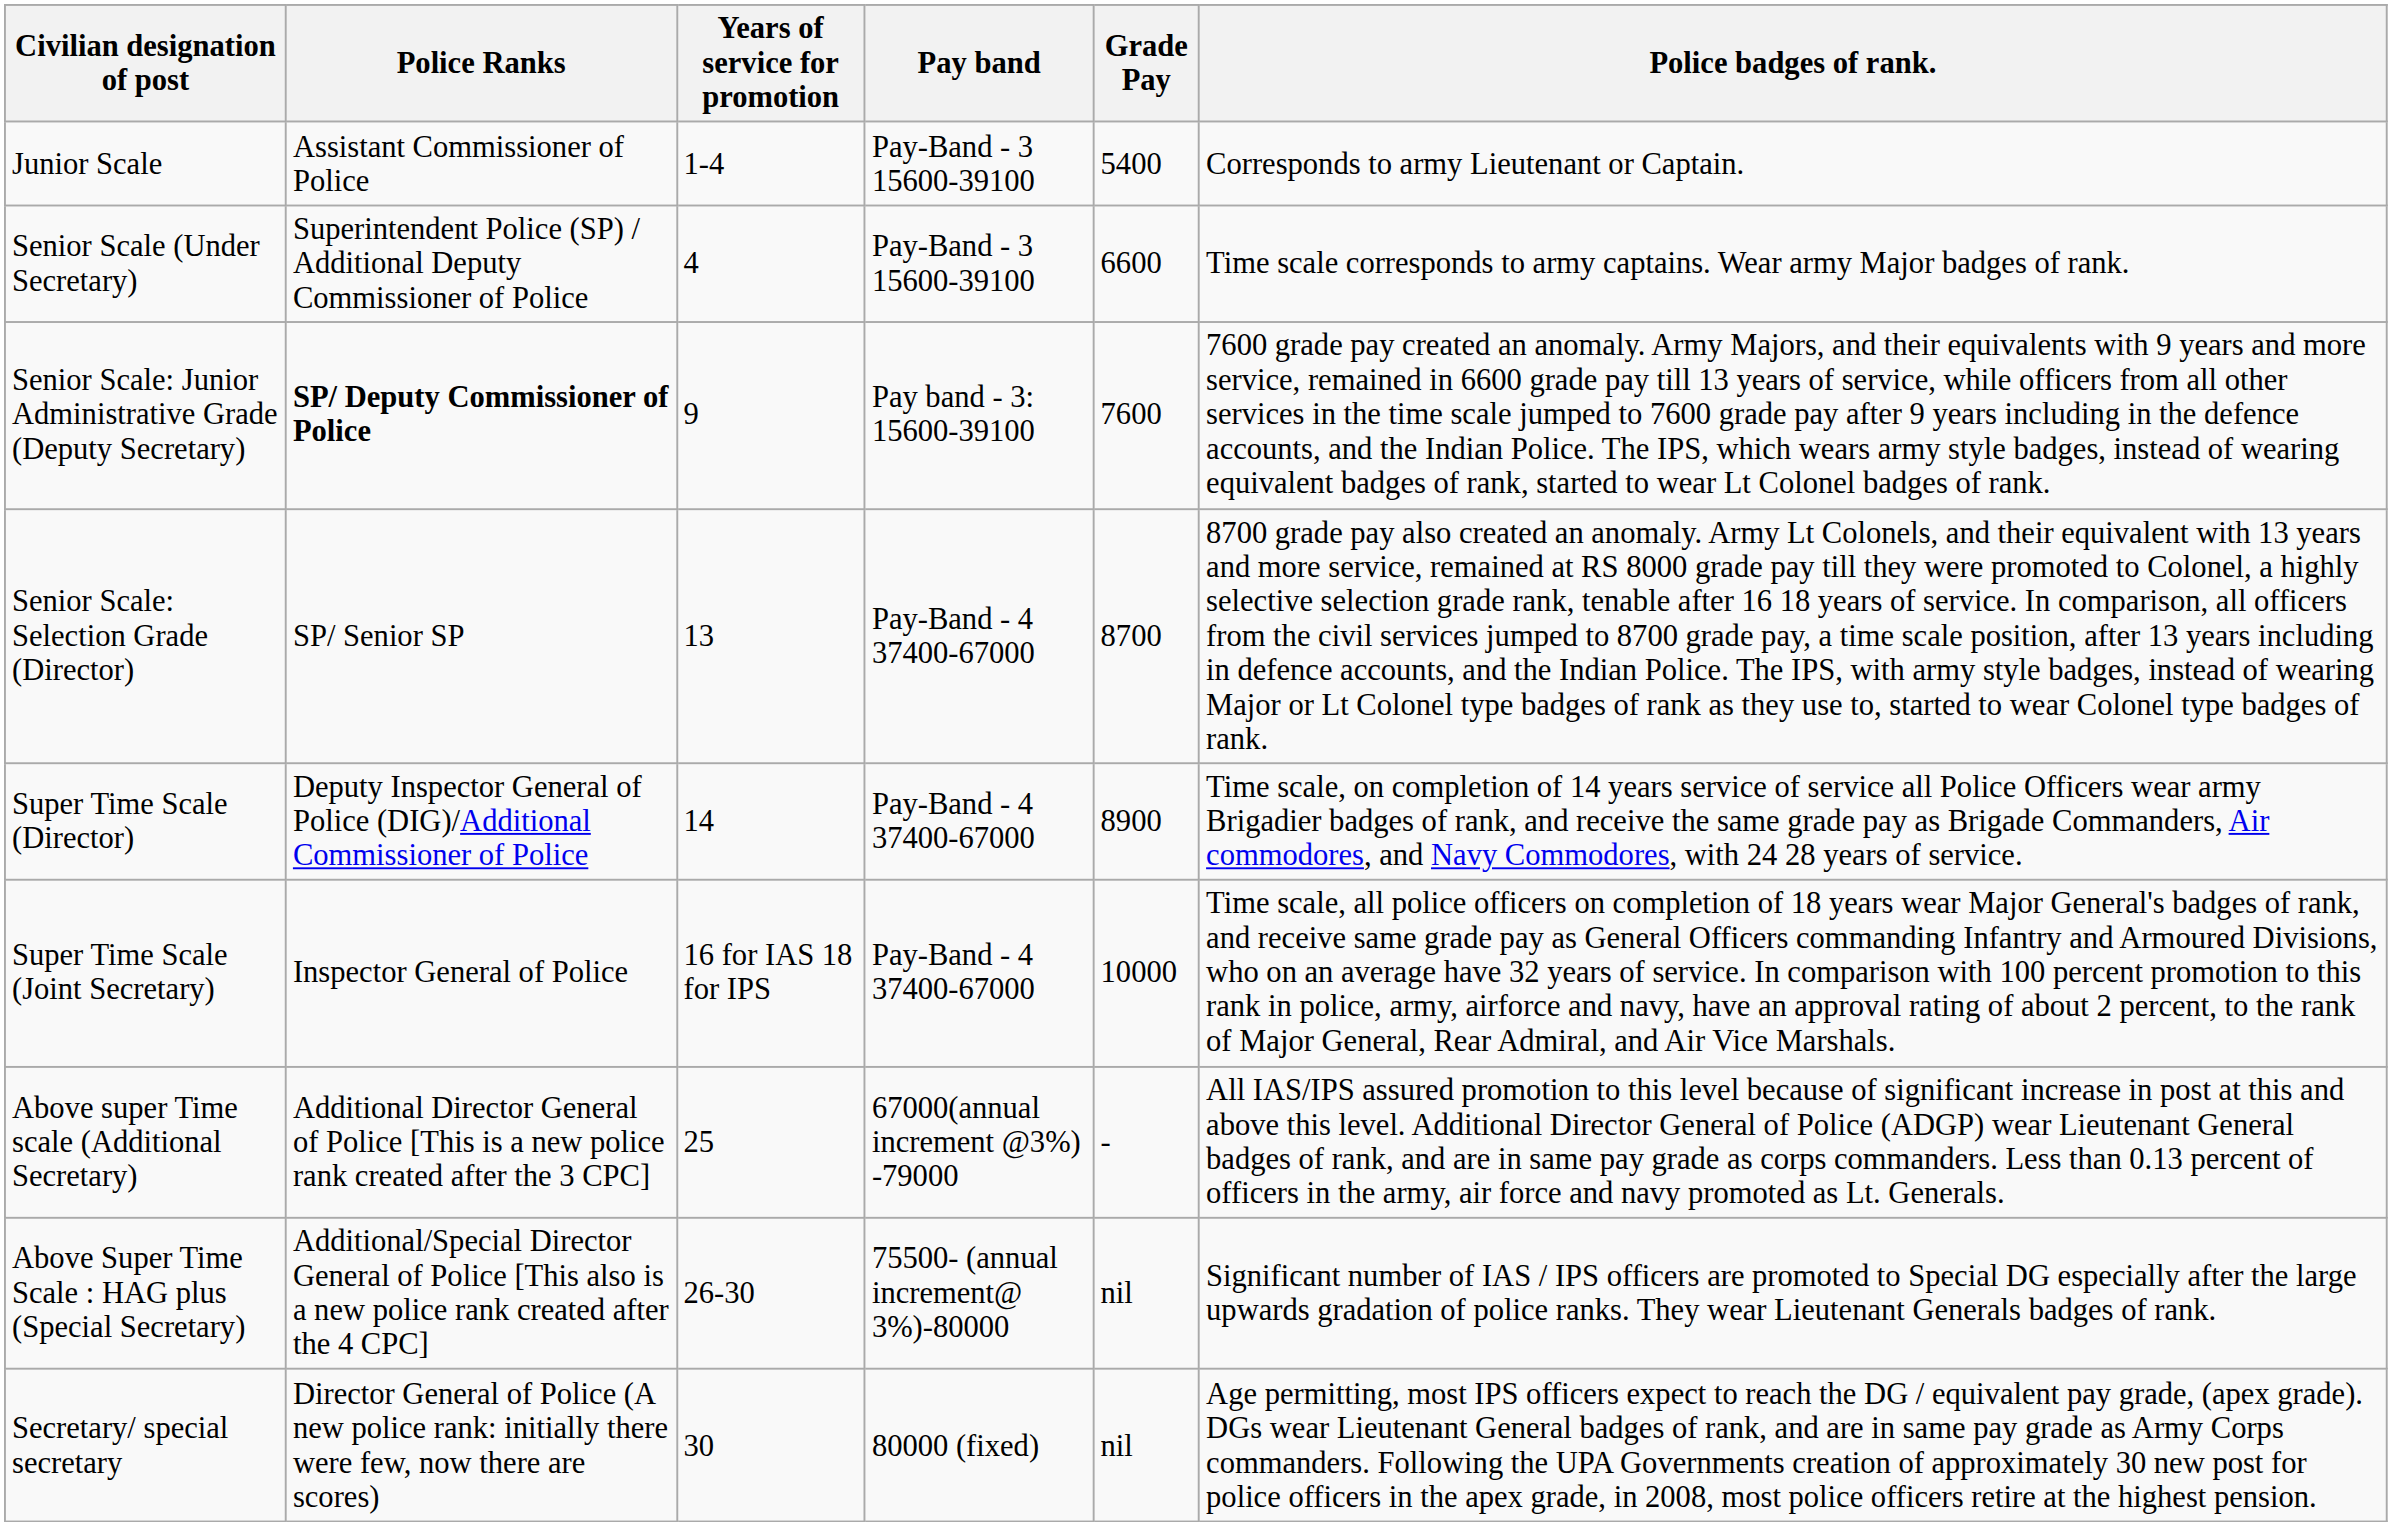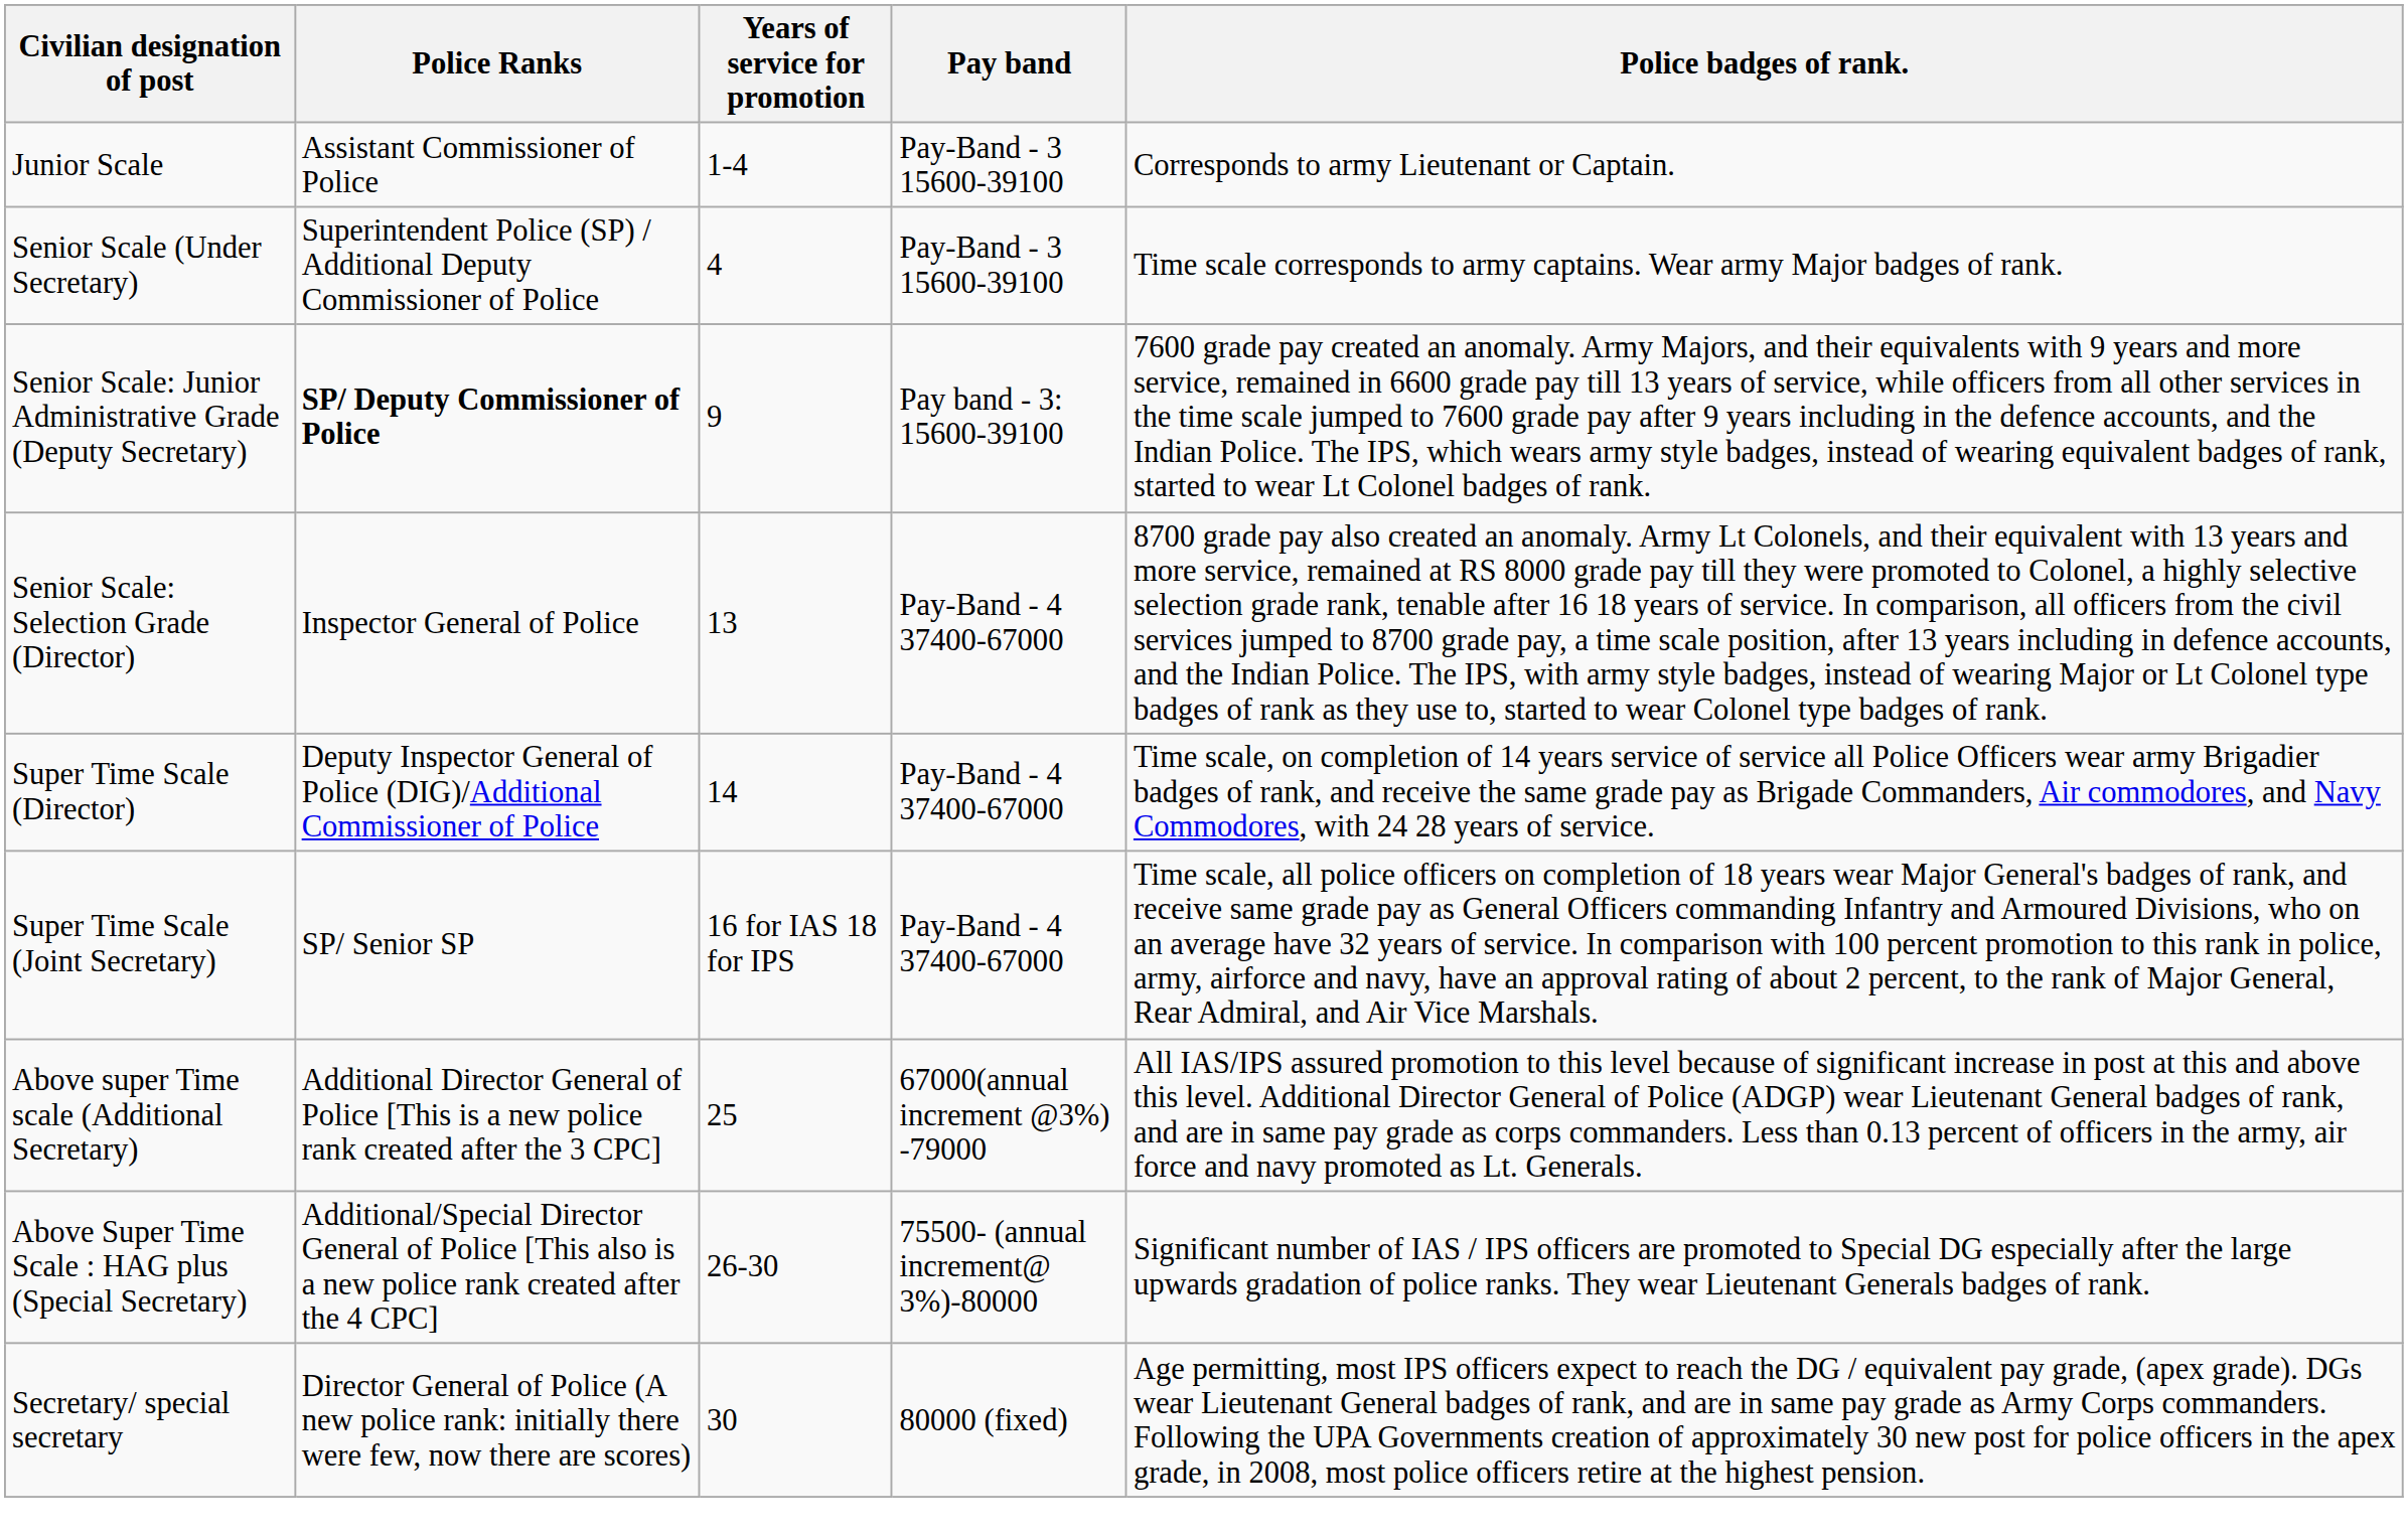- column: Grade Pay | 5400 | 6600 | 7600 | 8700 | 8900 | 10000 | - | nil | nil
Senior Scale: Selection Grade (Director) | Police Ranks: SP/ Senior SP -> Inspector General of Police
Super Time Scale (Joint Secretary) | Police Ranks: Inspector General of Police -> SP/ Senior SP
